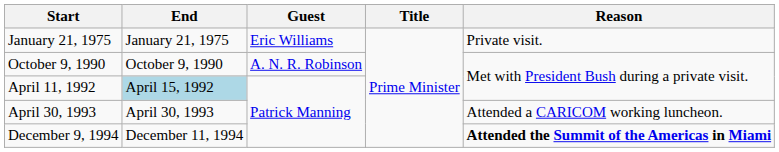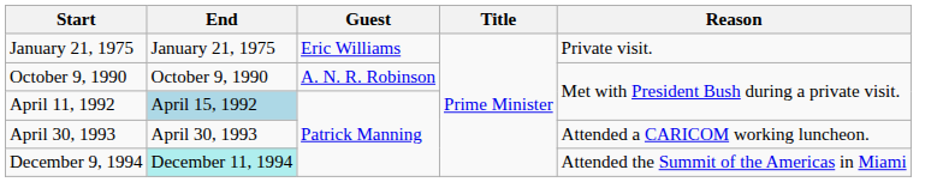December 9, 1994 | End: no background -> paleturquoise background
December 9, 1994 | Reason: bold -> normal
